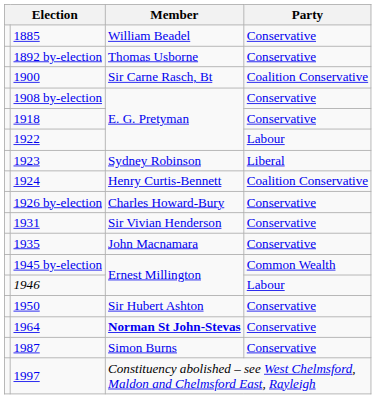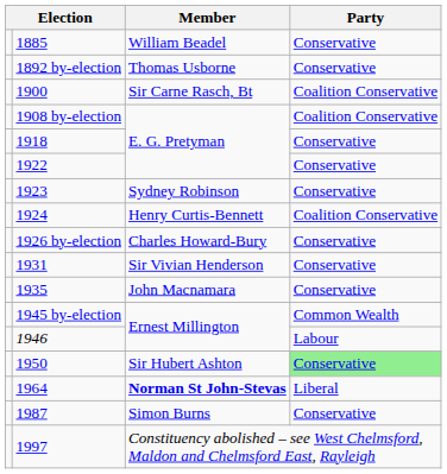1908 by-election | Party: Conservative -> Coalition Conservative
1922 | Party: Labour -> Conservative
1923 | Party: Liberal -> Conservative
1950 | Party: no background -> lightgreen background
1964 | Party: Conservative -> Liberal
